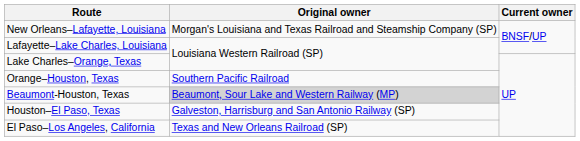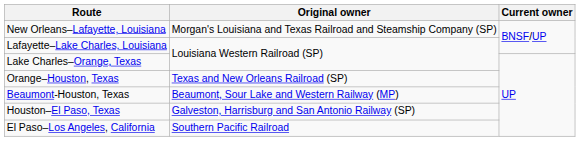Orange–Houston, Texas | Original owner: Southern Pacific Railroad -> Texas and New Orleans Railroad (SP)
Beaumont-Houston, Texas | Original owner: lightgrey background -> no background
El Paso–Los Angeles, California | Original owner: Texas and New Orleans Railroad (SP) -> Southern Pacific Railroad
